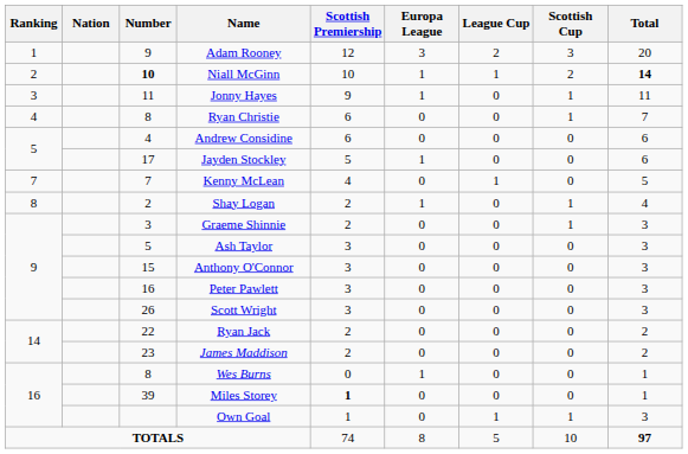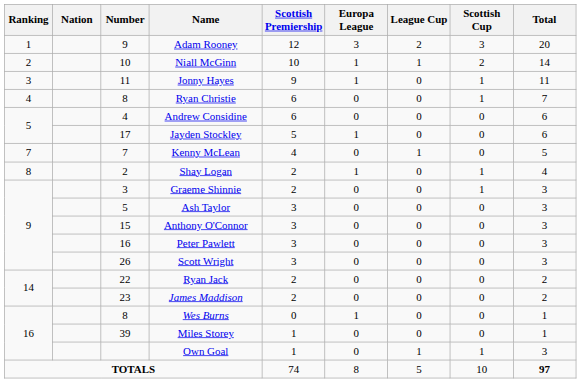Niall McGinn | Number: bold -> normal
Niall McGinn | Total: bold -> normal
Miles Storey | Scottish Premiership: bold -> normal
